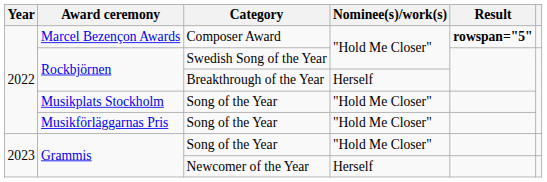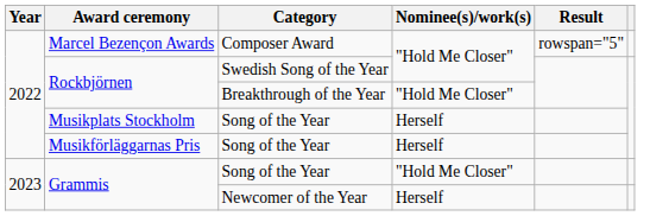Marcel Bezençon Awards | Result: bold -> normal
Rockbjörnen / Breakthrough of the Year | Nominee(s)/work(s): Herself -> "Hold Me Closer"
Musikplats Stockholm | Nominee(s)/work(s): "Hold Me Closer" -> Herself
Musikförläggarnas Pris | Nominee(s)/work(s): "Hold Me Closer" -> Herself
